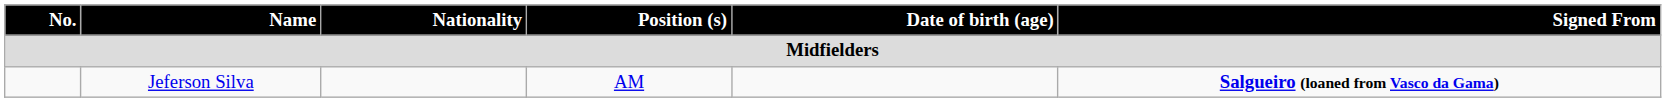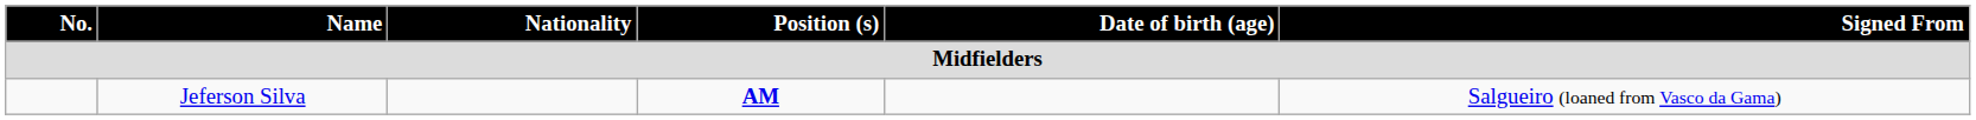Jeferson Silva | Position (s): normal -> bold
Jeferson Silva | Signed From: bold -> normal
